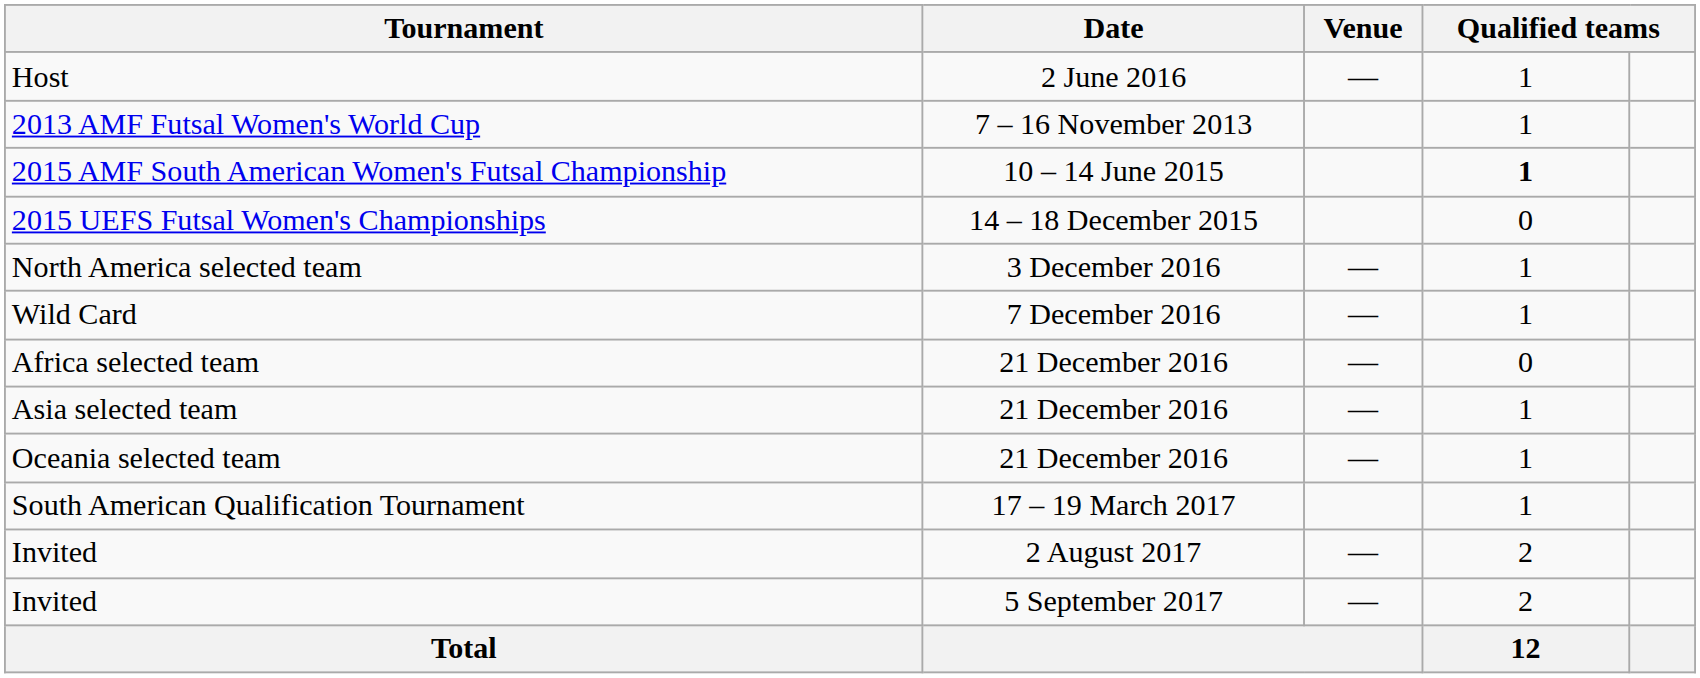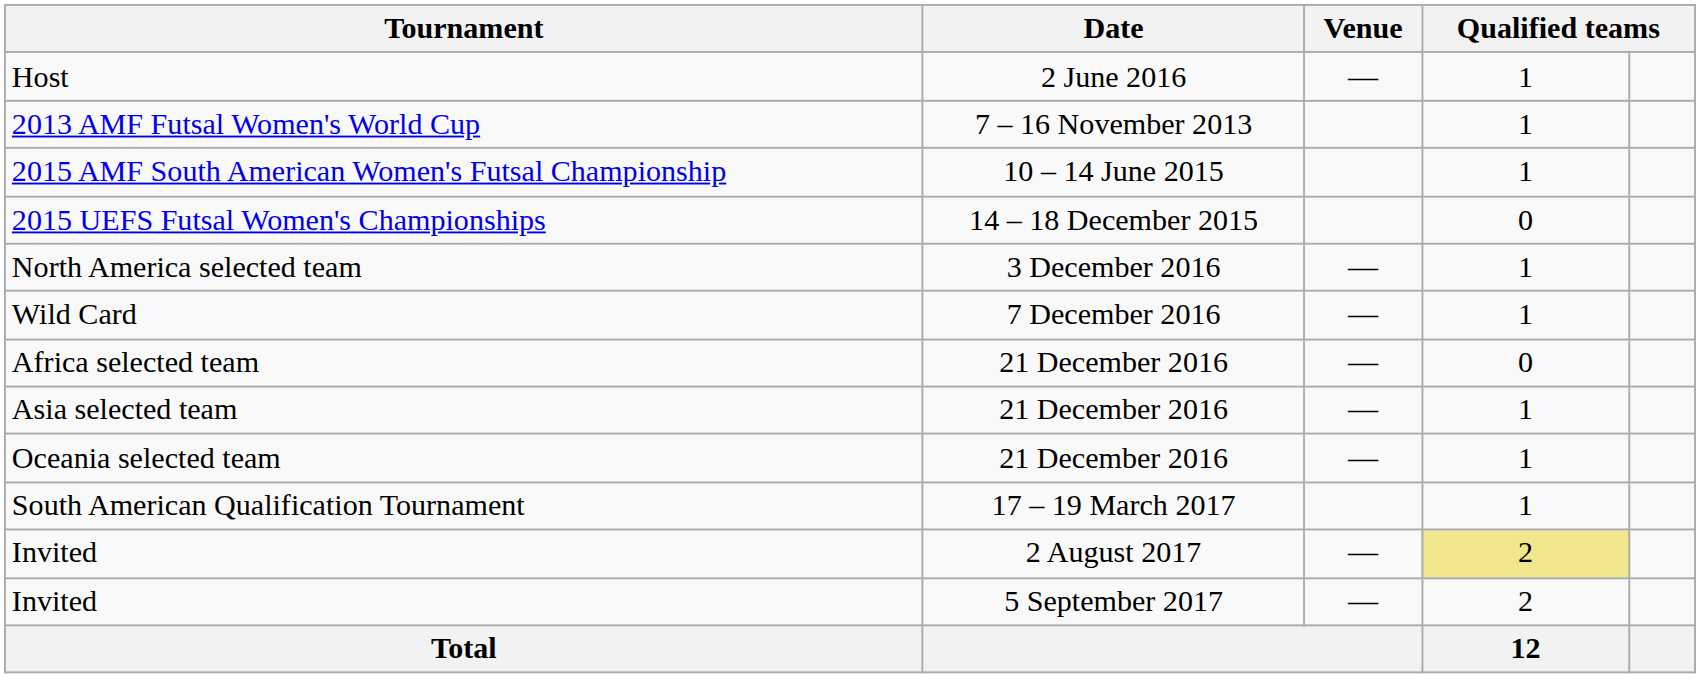2015 AMF South American Women's Futsal Championship | column 4: bold -> normal
Invited / 2 August 2017 | column 4: no background -> khaki background
